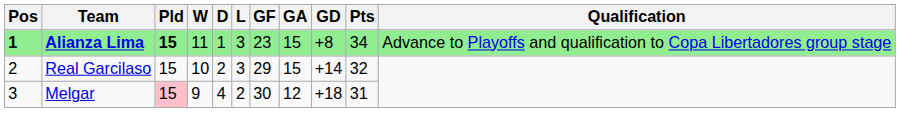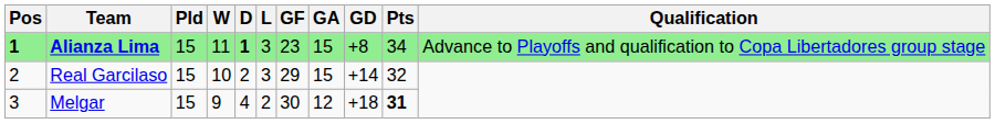Alianza Lima | Pld: bold -> normal
Alianza Lima | D: normal -> bold
Melgar | Pld: pink background -> no background
Melgar | Pts: normal -> bold
